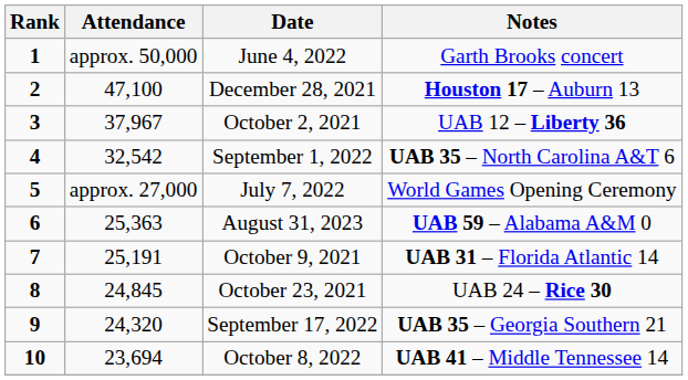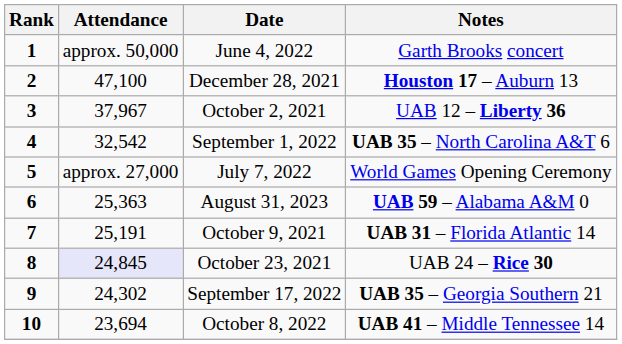October 23, 2021 | Attendance: no background -> lavender background
September 17, 2022 | Attendance: 24,320 -> 24,302
